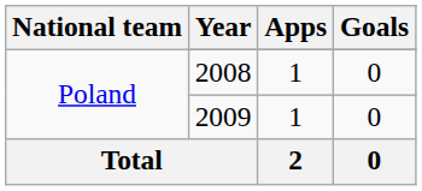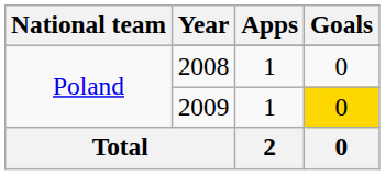2009 | Goals: no background -> gold background
